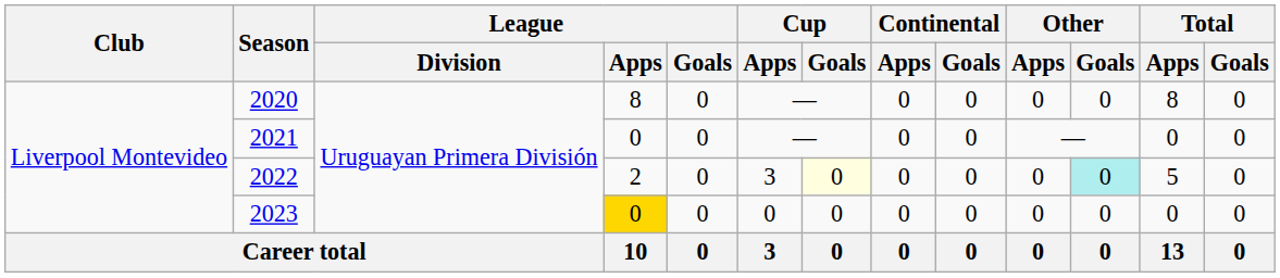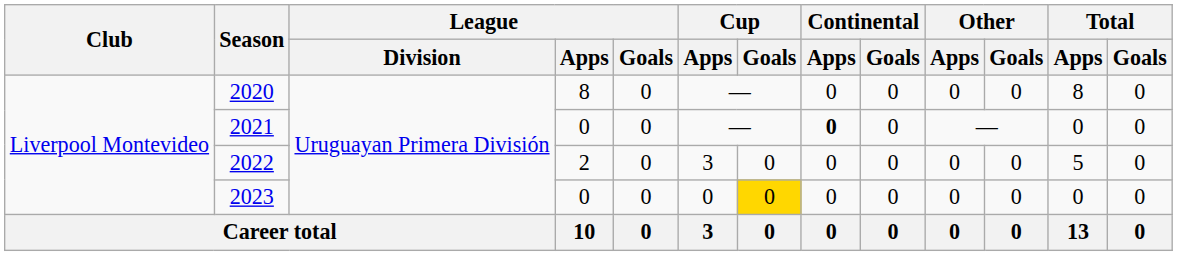2021 | Continental / Apps: normal -> bold
2022 | Cup / Goals: lightyellow background -> no background
2022 | Other / Goals: paleturquoise background -> no background
2023 | League / Apps: gold background -> no background
2023 | Cup / Goals: no background -> gold background
